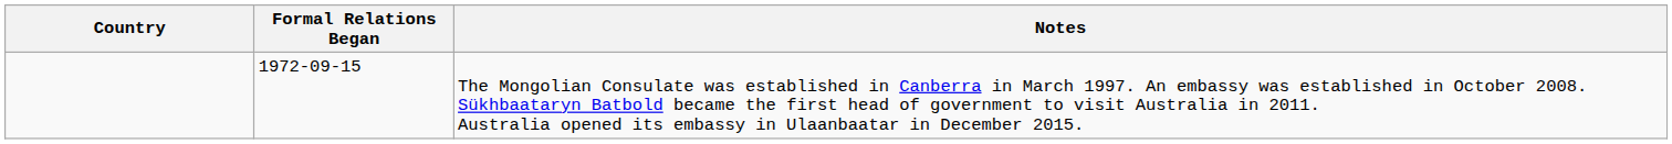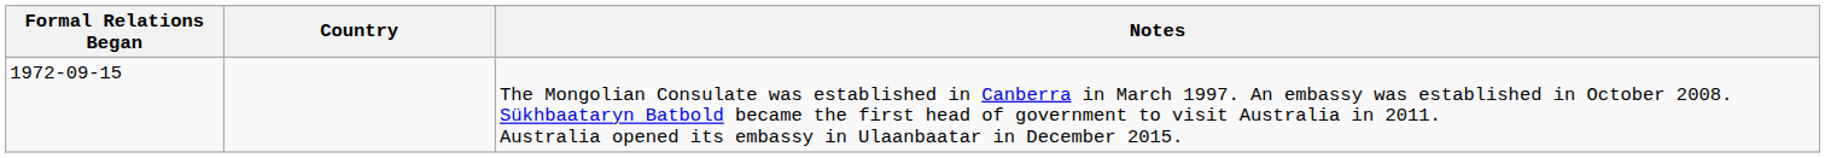columns swapped: Country <-> Formal Relations Began
